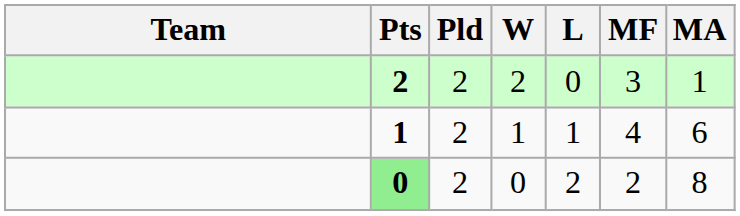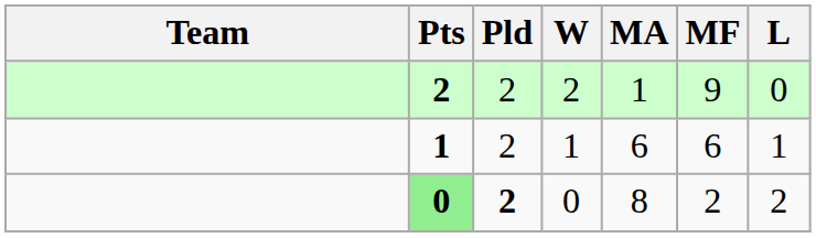columns swapped: L <-> MA
row 2 | MF: 3 -> 9
row 3 | MF: 4 -> 6
row 4 | Pld: normal -> bold
